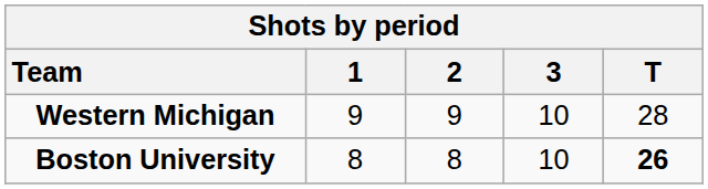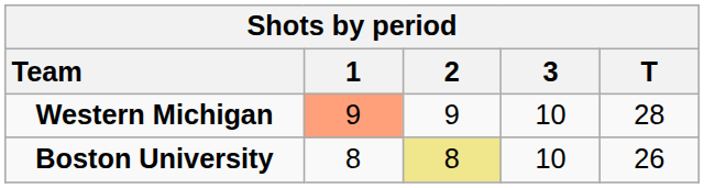Western Michigan | 1: no background -> lightsalmon background
Boston University | 2: no background -> khaki background
Boston University | T: bold -> normal
